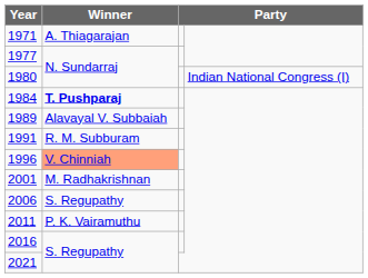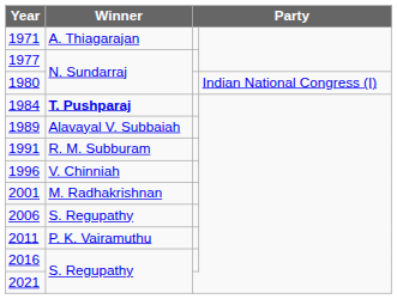1996 | Winner: lightsalmon background -> no background
